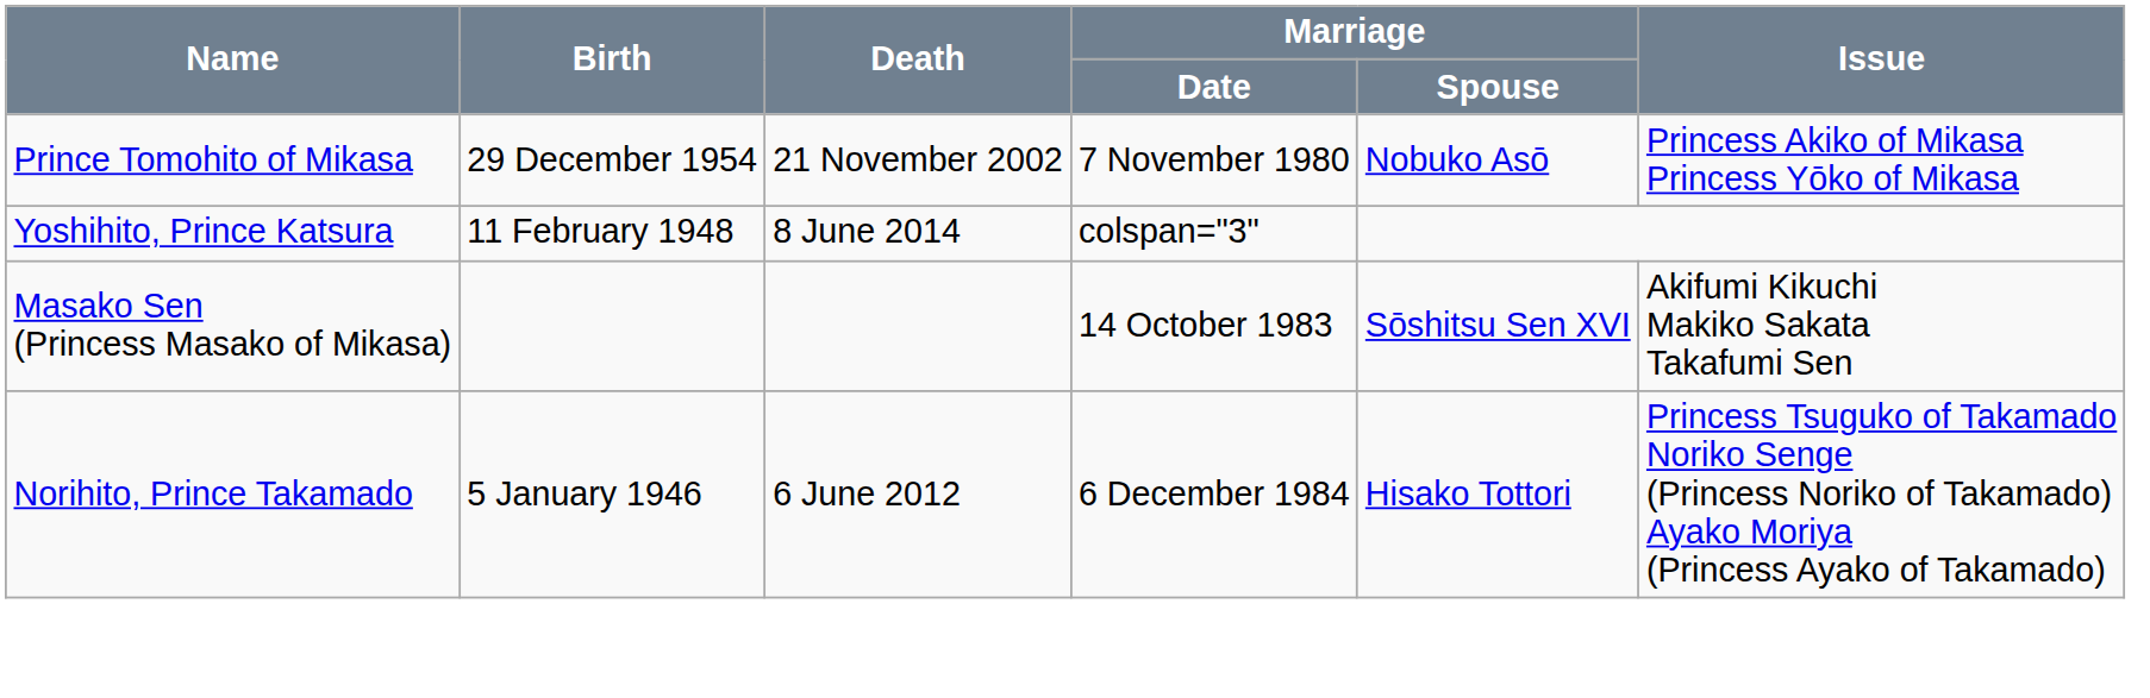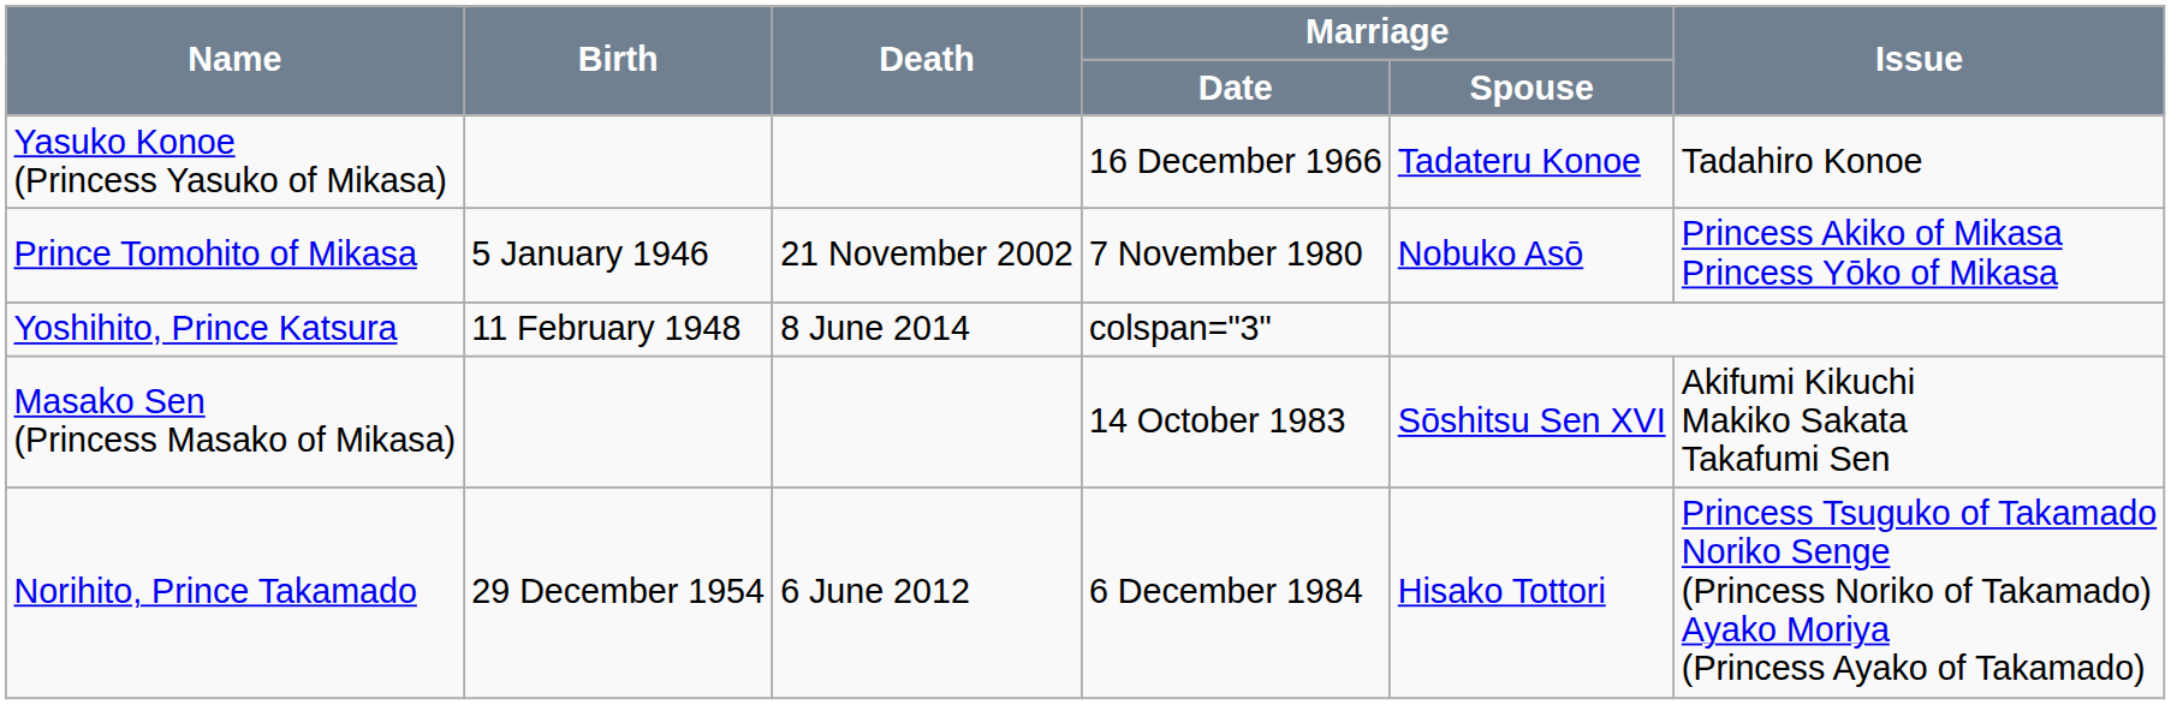+ row: Yasuko Konoe (Princess Yasuko of Mikasa) | 16 December 1966 | Tadateru Konoe | Tadahiro Konoe
Prince Tomohito of Mikasa | Birth: 29 December 1954 -> 5 January 1946
Norihito, Prince Takamado | Birth: 5 January 1946 -> 29 December 1954
